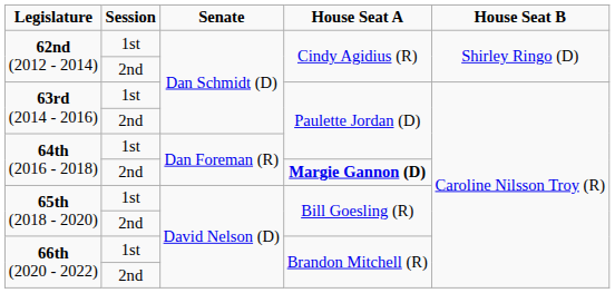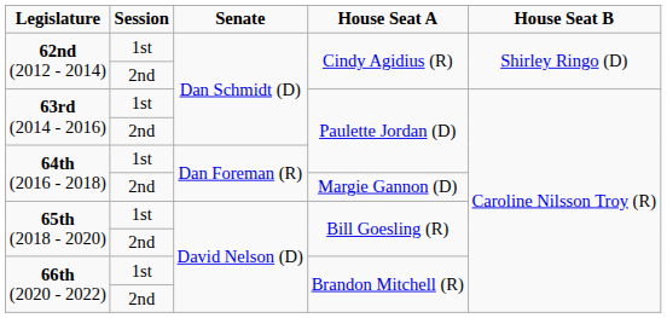64th (2016 - 2018) / 2nd | House Seat A: bold -> normal
